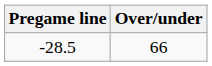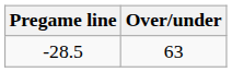-28.5 | Over/under: 66 -> 63
